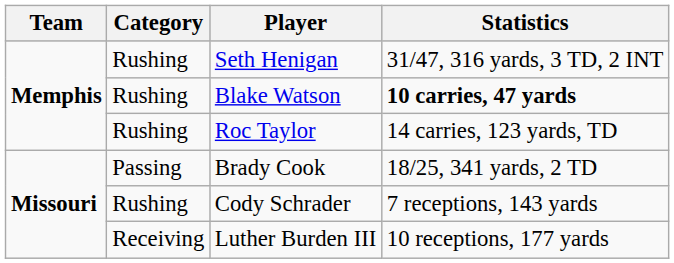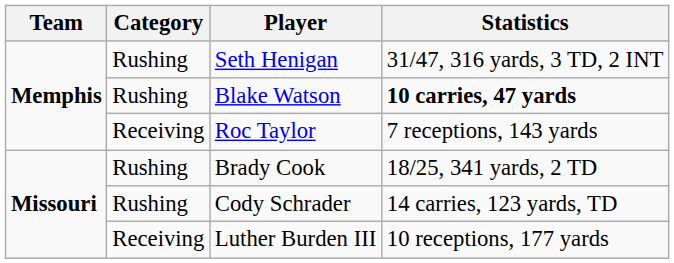Roc Taylor | Category: Rushing -> Receiving
Roc Taylor | Statistics: 14 carries, 123 yards, TD -> 7 receptions, 143 yards
Brady Cook | Category: Passing -> Rushing
Cody Schrader | Statistics: 7 receptions, 143 yards -> 14 carries, 123 yards, TD
